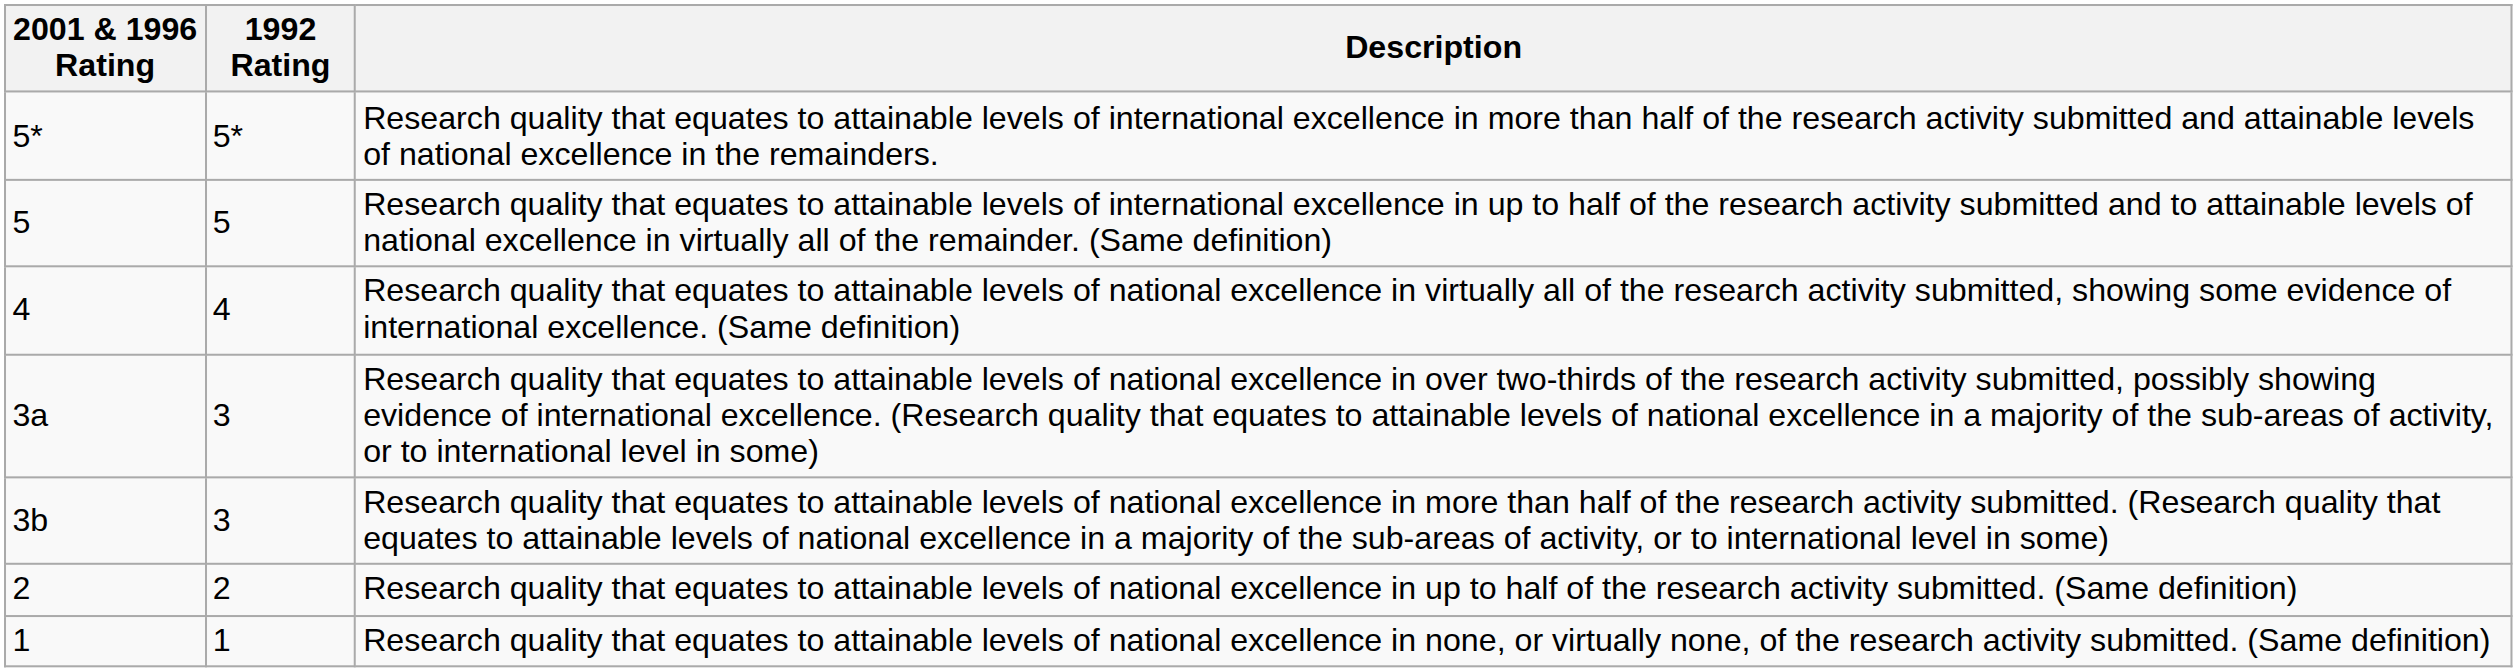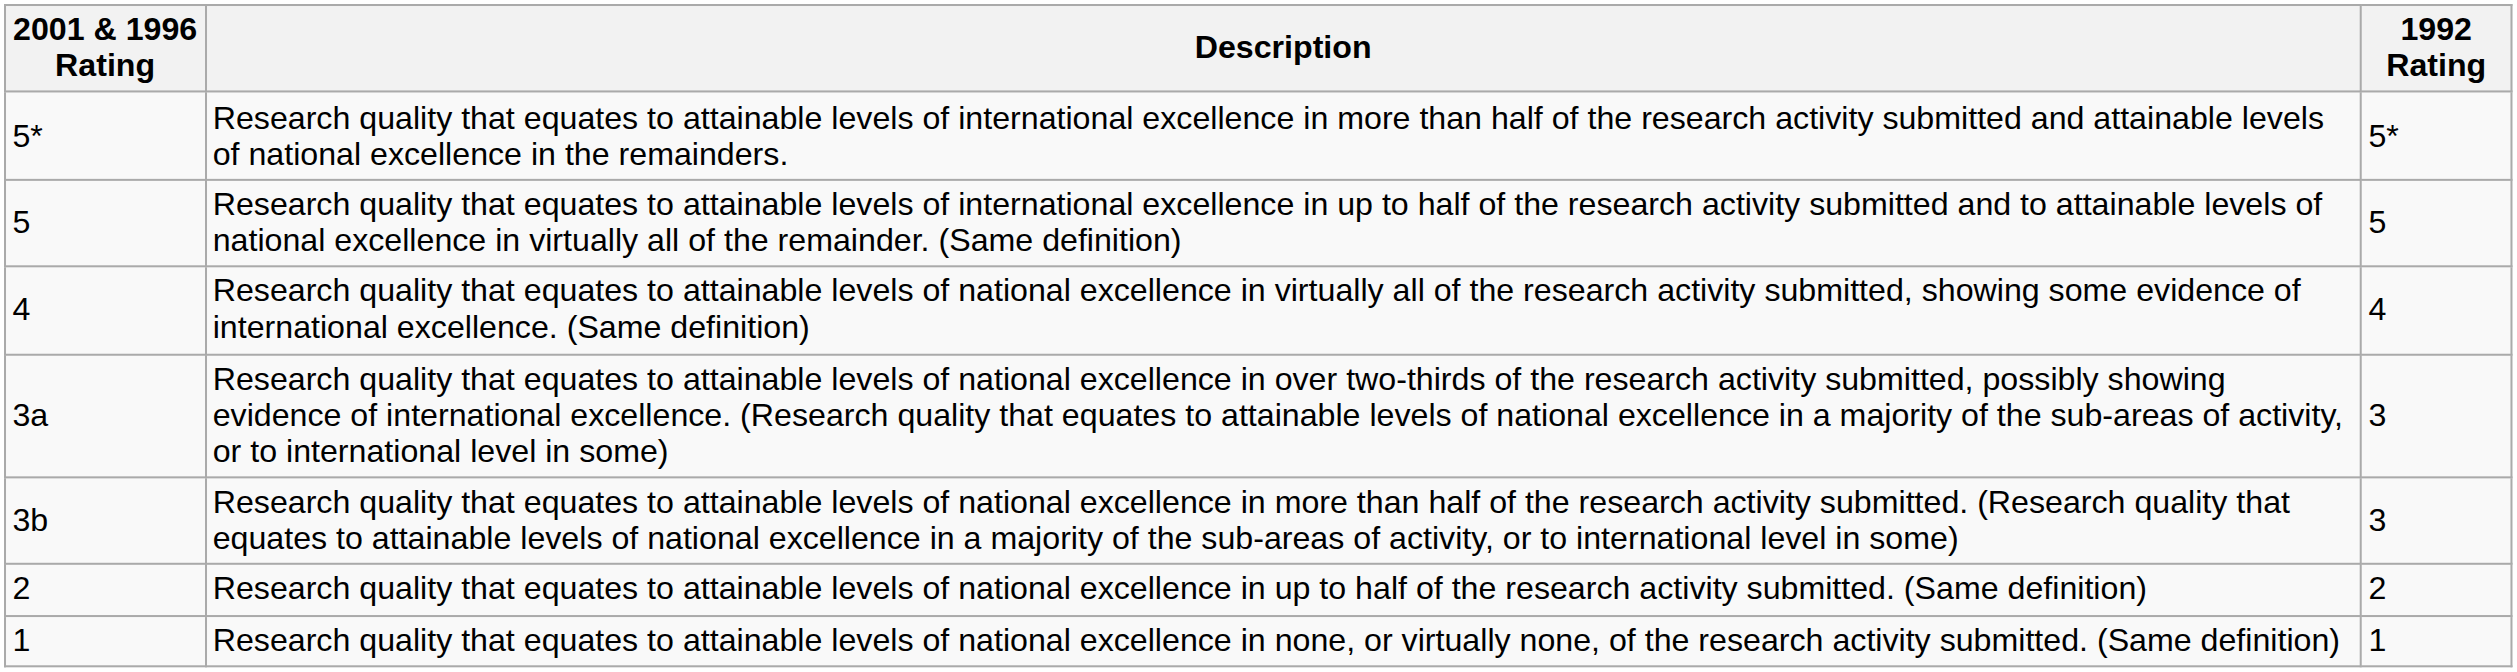columns swapped: 1992 Rating <-> Description
